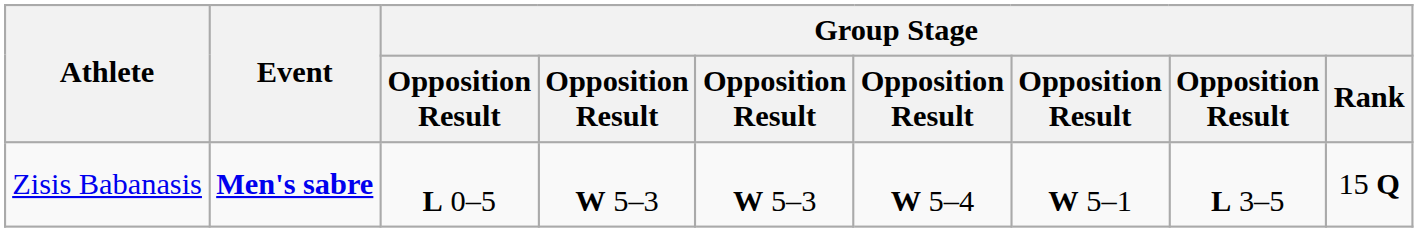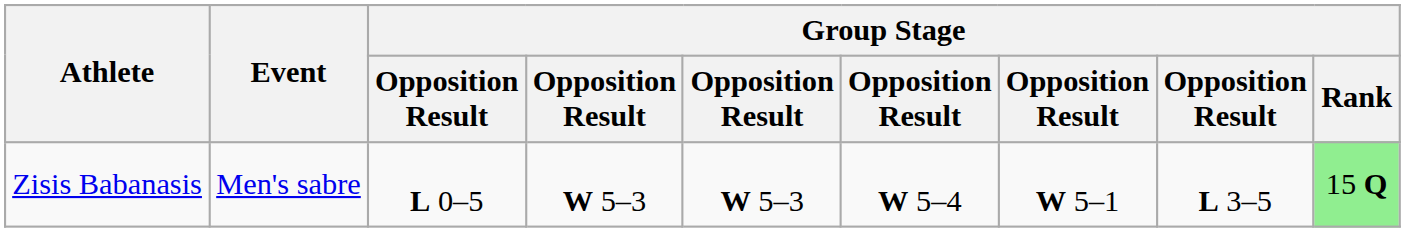Zisis Babanasis | Event: bold -> normal
Zisis Babanasis | Group Stage / Rank: no background -> lightgreen background
